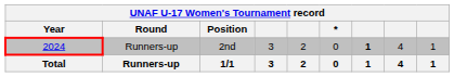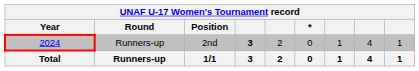Runners-up / 2nd | column 4: normal -> bold
Runners-up / 2nd | column 7: bold -> normal
